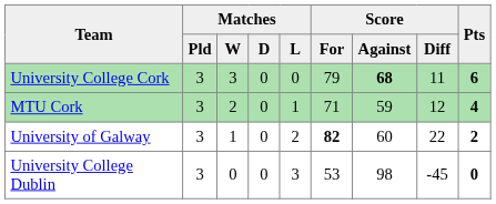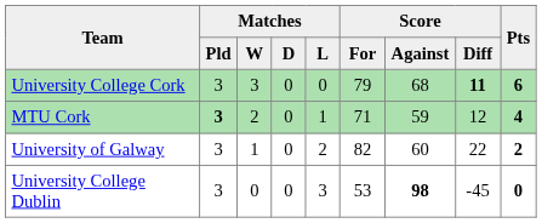University College Cork | Score / Against: bold -> normal
University College Cork | Score / Diff: normal -> bold
MTU Cork | Matches / Pld: normal -> bold
University of Galway | Score / For: bold -> normal
University College Dublin | Score / Against: normal -> bold
